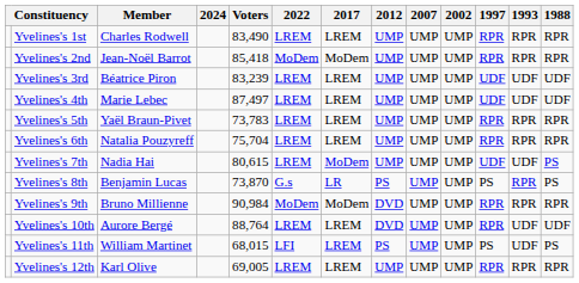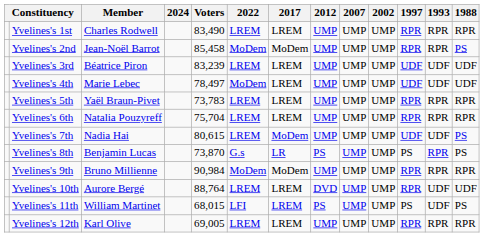Yvelines's 2nd | Voters: 85,418 -> 85,458
Yvelines's 2nd | 1988: RPR -> PS
Yvelines's 4th | Voters: 87,497 -> 78,497
Yvelines's 4th | 2022: LREM -> MoDem
Yvelines's 9th | 2012: DVD -> UMP
